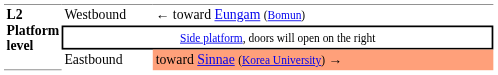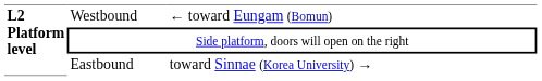Eastbound | column 3: lightsalmon background -> no background
